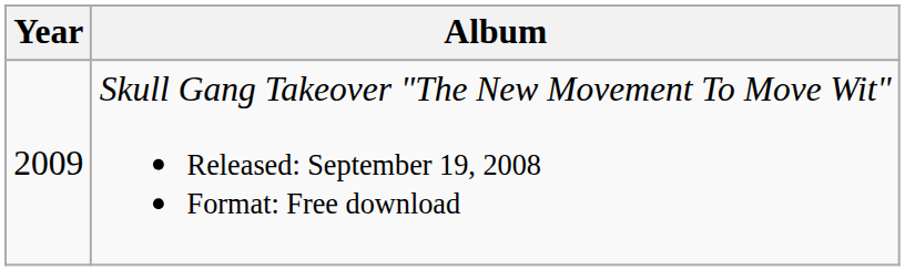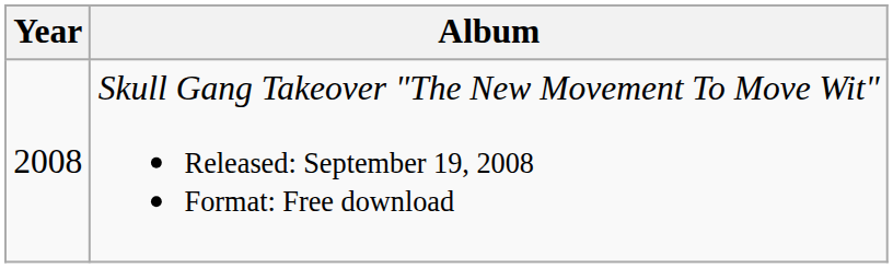row 2 | Year: 2009 -> 2008
